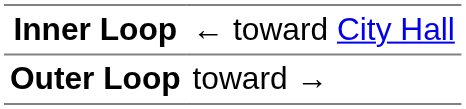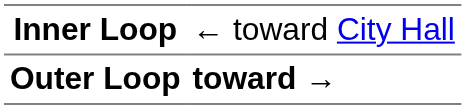Outer Loop | column 2: normal -> bold
